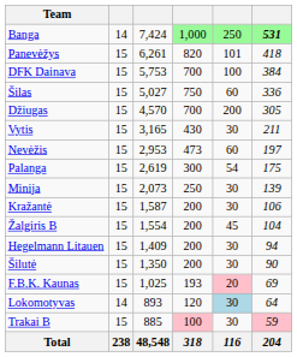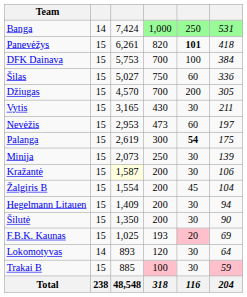Banga | column 6: bold -> normal
Panevėžys | column 5: normal -> bold
Palanga | column 5: normal -> bold
Kražantė | column 3: no background -> lightyellow background
Lokomotyvas | column 5: lightblue background -> no background
